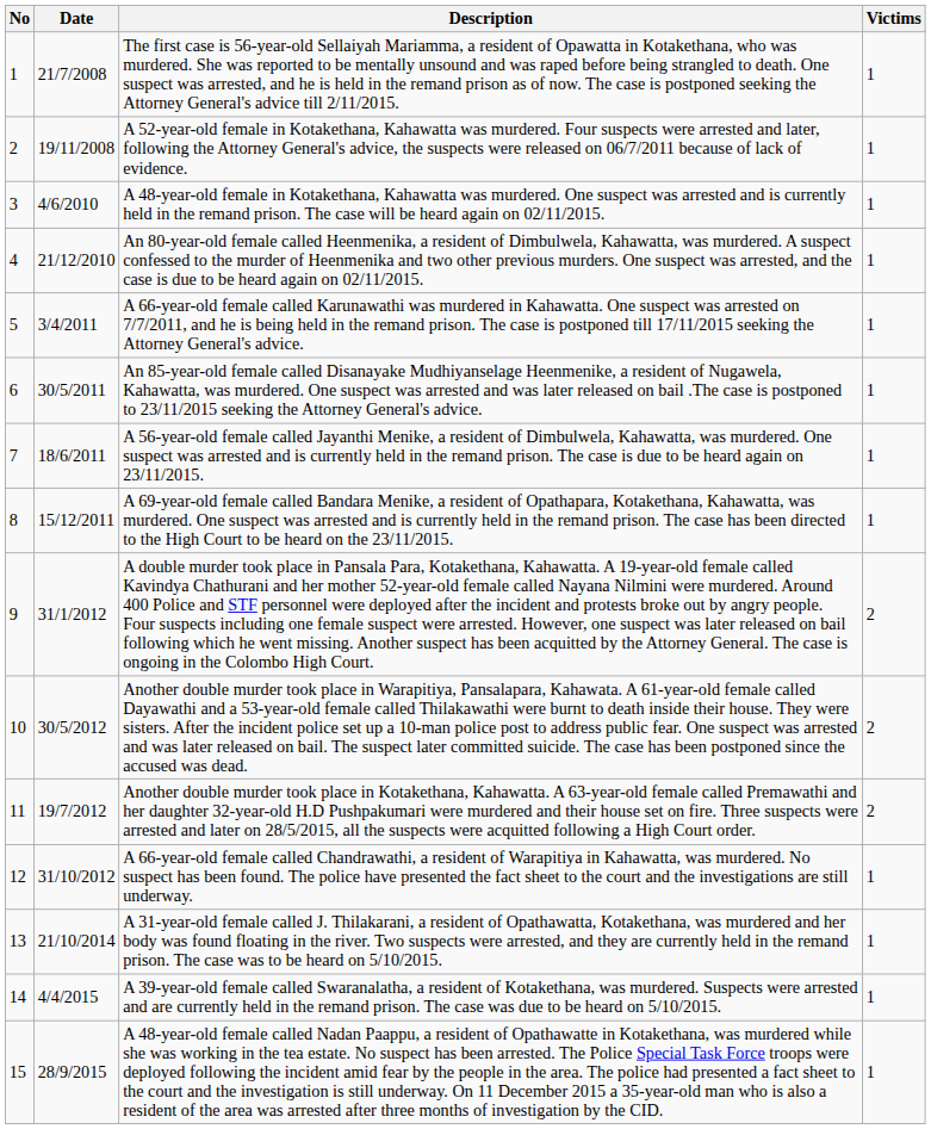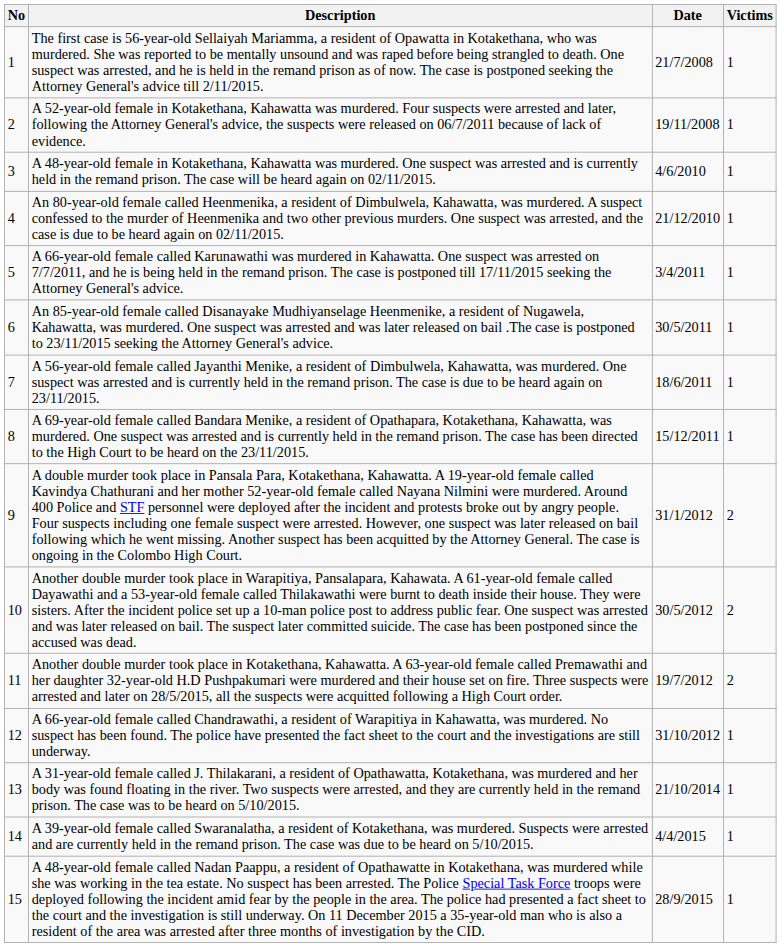columns swapped: Date <-> Description
